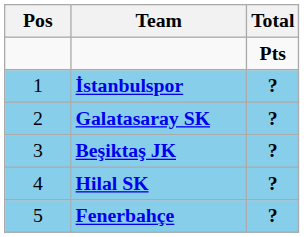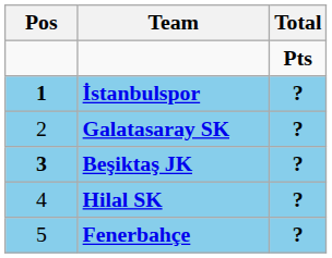İstanbulspor | Pos: normal -> bold
Beşiktaş JK | Pos: normal -> bold
